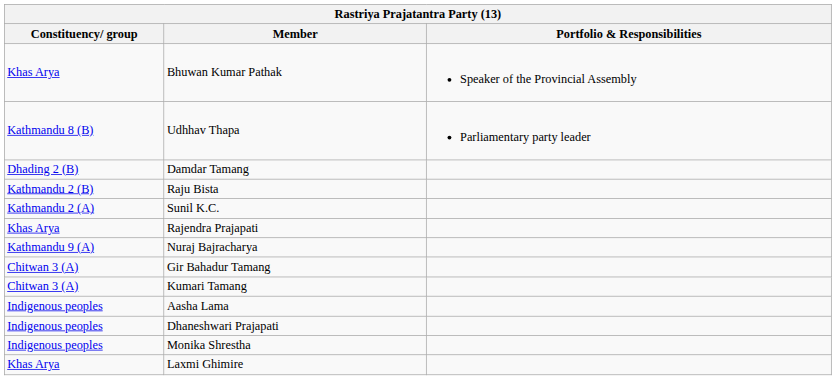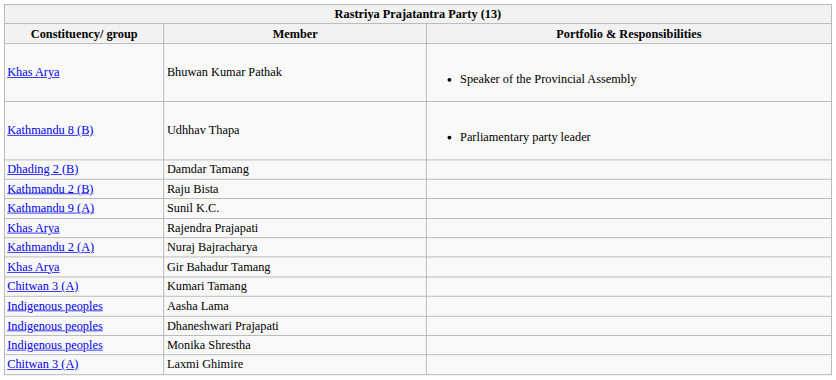Sunil K.C. | Constituency/ group: Kathmandu 2 (A) -> Kathmandu 9 (A)
Nuraj Bajracharya | Constituency/ group: Kathmandu 9 (A) -> Kathmandu 2 (A)
Gir Bahadur Tamang | Constituency/ group: Chitwan 3 (A) -> Khas Arya
Laxmi Ghimire | Constituency/ group: Khas Arya -> Chitwan 3 (A)
